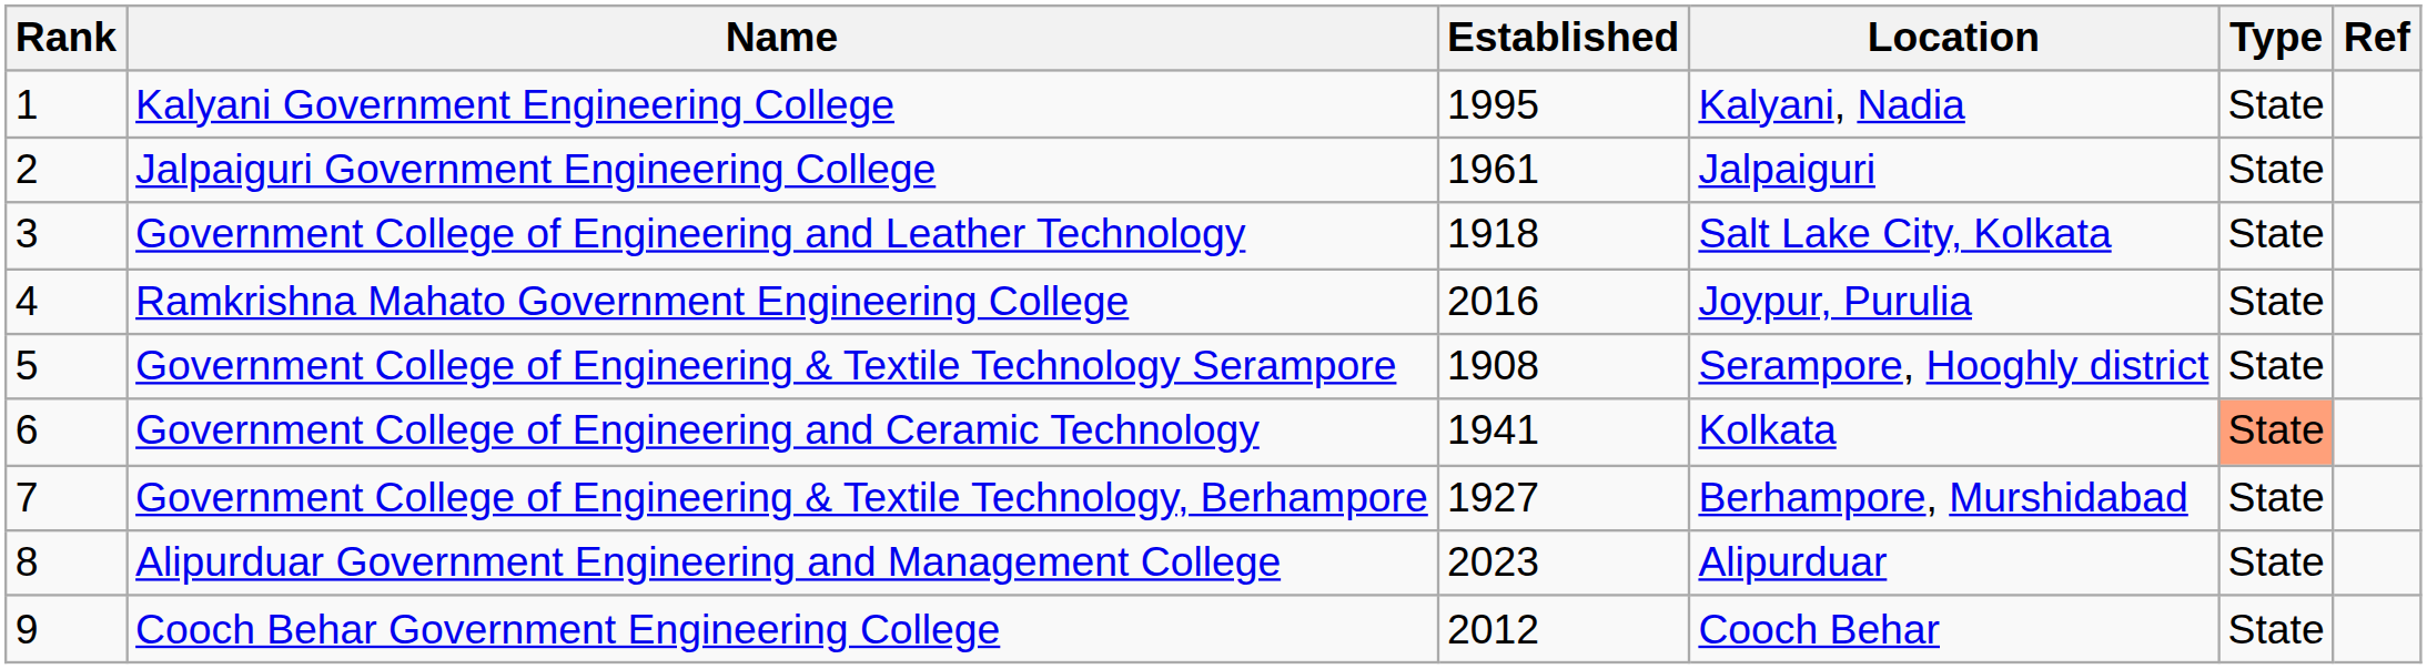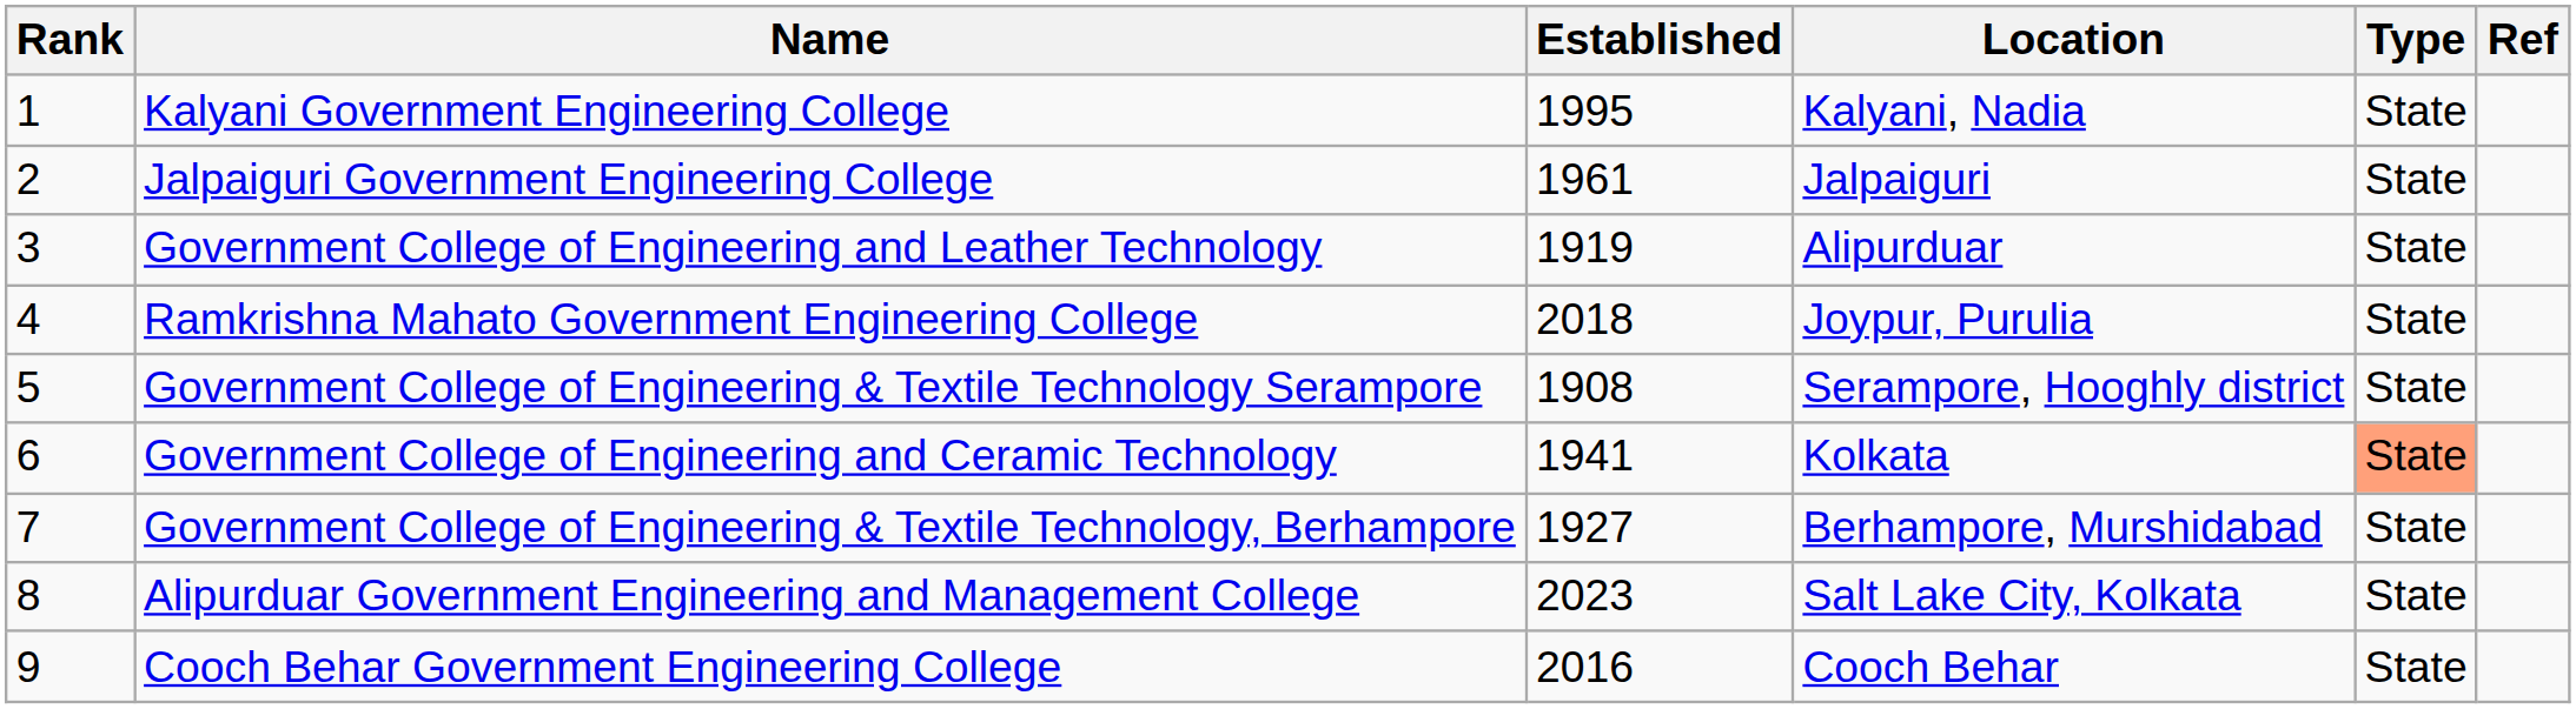Government College of Engineering and Leather Technology | Established: 1918 -> 1919
Government College of Engineering and Leather Technology | Location: Salt Lake City, Kolkata -> Alipurduar
Ramkrishna Mahato Government Engineering College | Established: 2016 -> 2018
Alipurduar Government Engineering and Management College | Location: Alipurduar -> Salt Lake City, Kolkata
Cooch Behar Government Engineering College | Established: 2012 -> 2016
